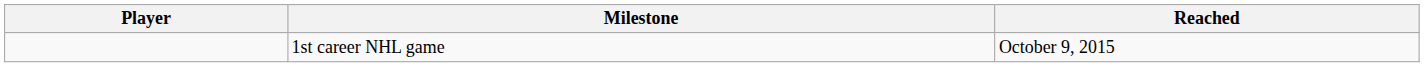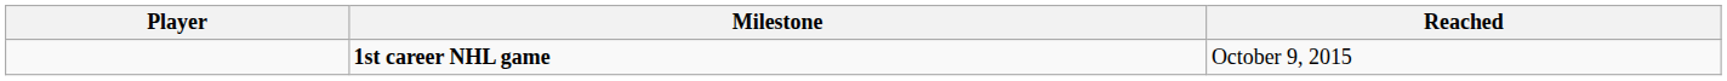row 2 | Milestone: normal -> bold
